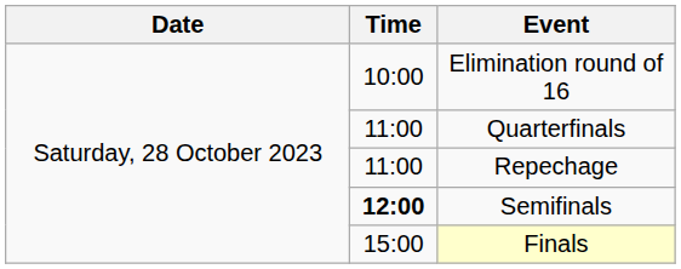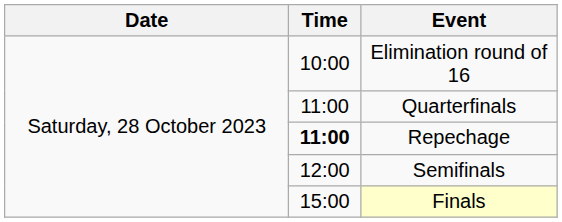Repechage | Time: normal -> bold
Semifinals | Time: bold -> normal
